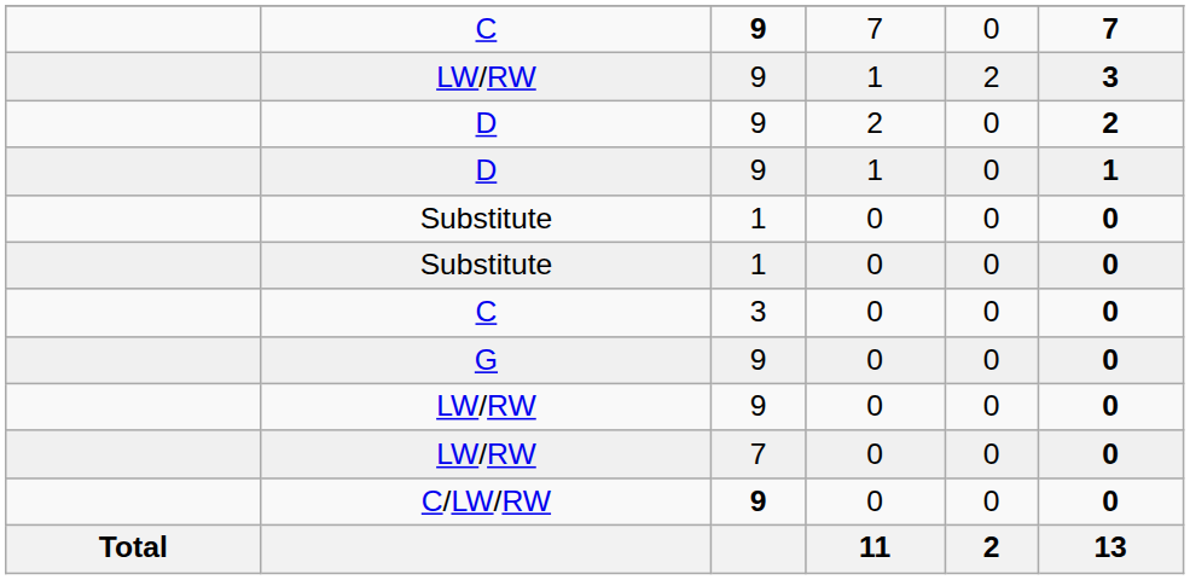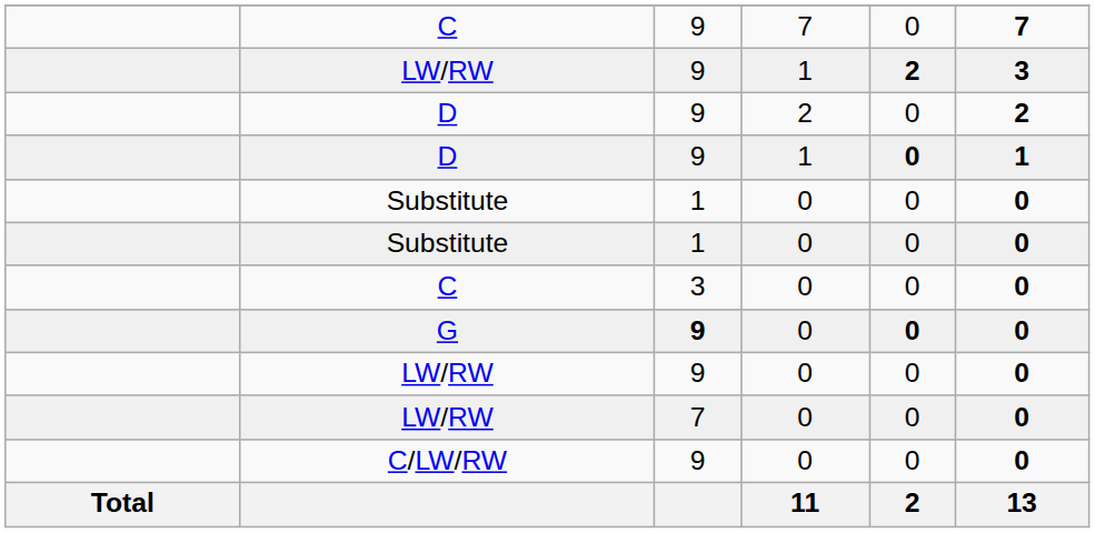C / 7 | column 3: bold -> normal
LW/RW / 1 | column 5: normal -> bold
D / 1 | column 5: normal -> bold
G | column 3: normal -> bold
G | column 5: normal -> bold
C/LW/RW | column 3: bold -> normal
